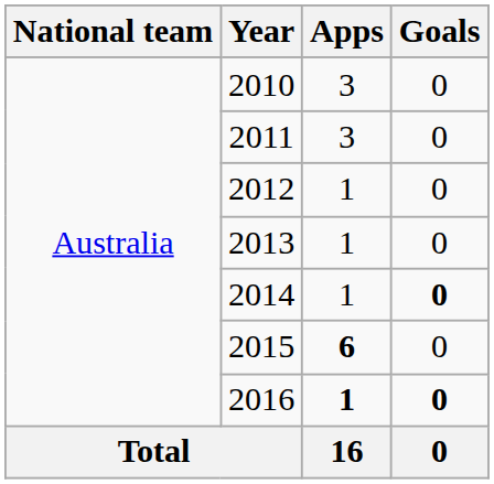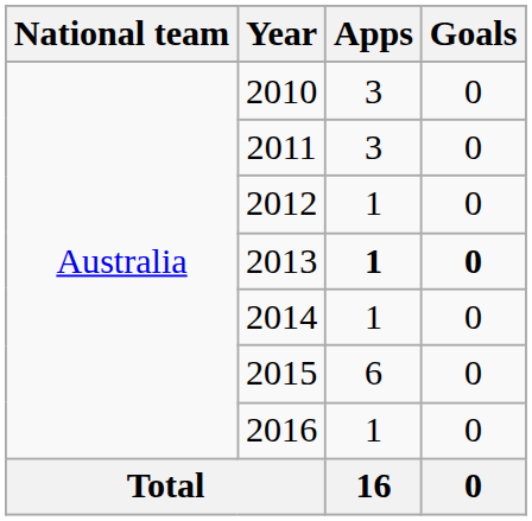2013 | Apps: normal -> bold
2013 | Goals: normal -> bold
2014 | Goals: bold -> normal
2015 | Apps: bold -> normal
2016 | Apps: bold -> normal
2016 | Goals: bold -> normal
